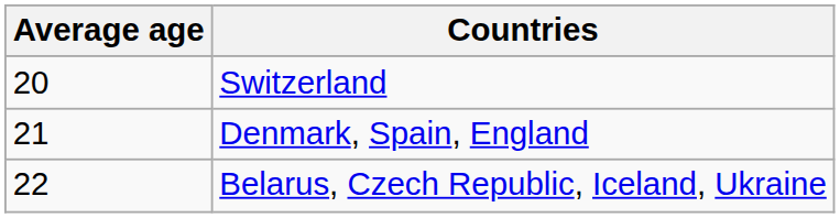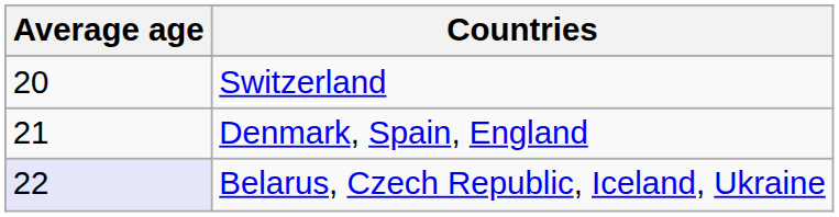Belarus, Czech Republic, Iceland, Ukraine | Average age: no background -> lavender background
